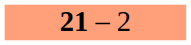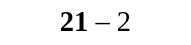row 1 | column 1: lightsalmon background -> no background
